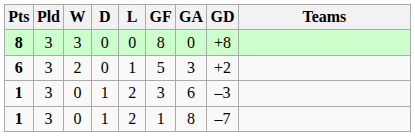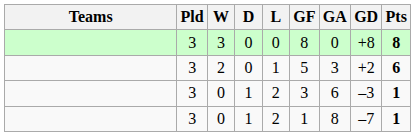columns swapped: Teams <-> Pts
